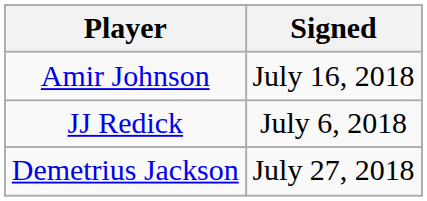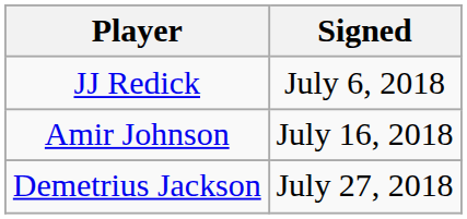rows swapped: JJ Redick <-> Amir Johnson
